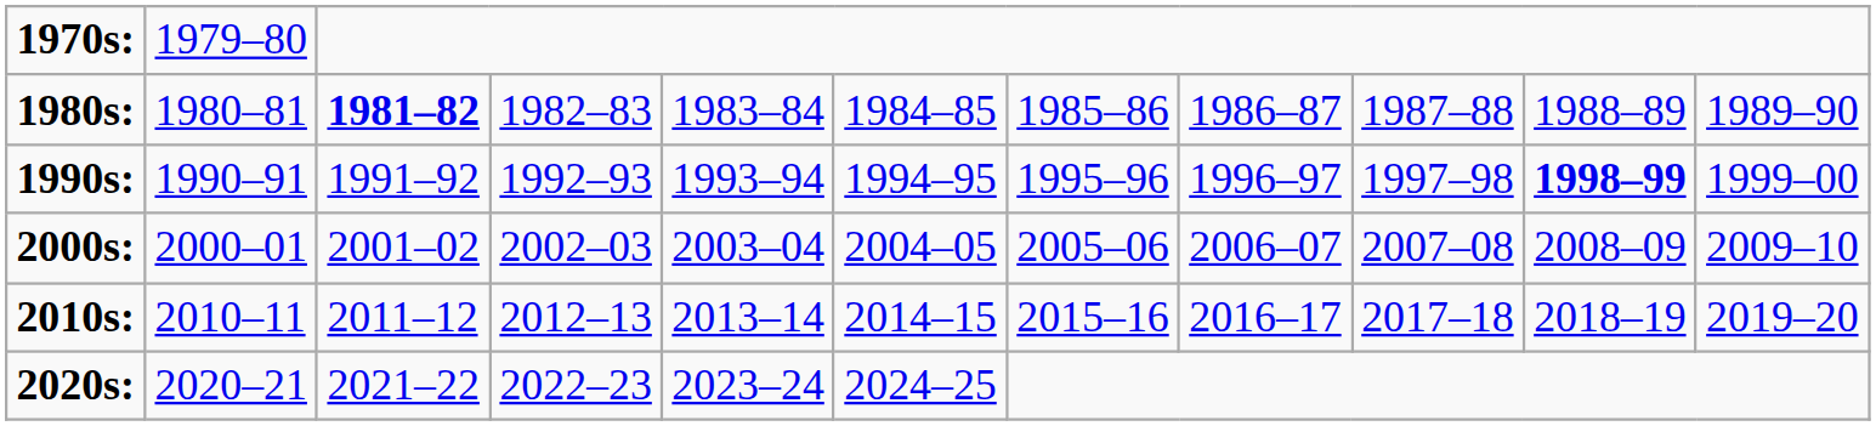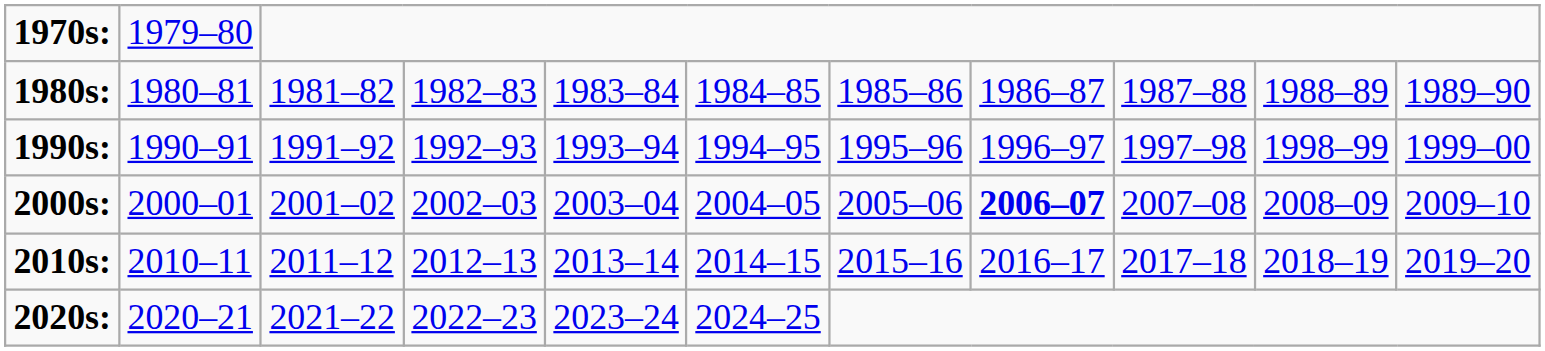1980s: | column 3: bold -> normal
1990s: | column 10: bold -> normal
2000s: | column 8: normal -> bold
